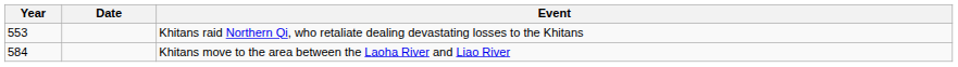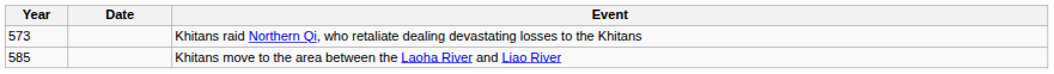row 2 | Year: 553 -> 573
row 3 | Year: 584 -> 585
